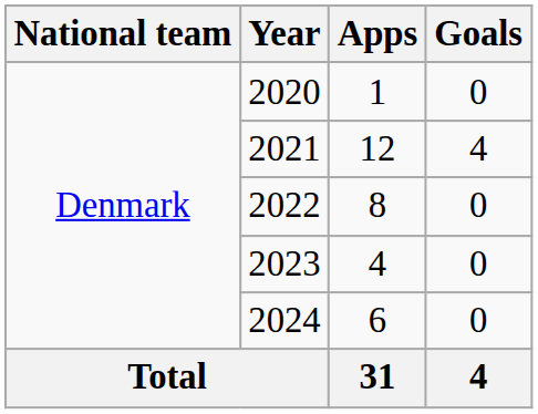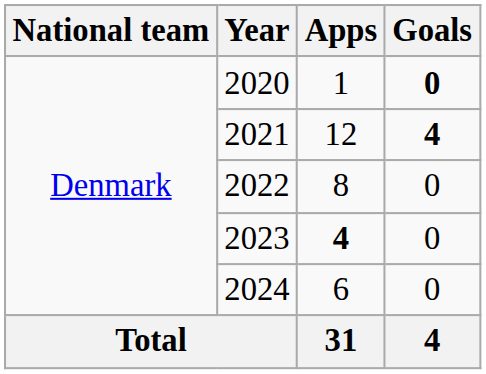2020 | Goals: normal -> bold
2021 | Goals: normal -> bold
2023 | Apps: normal -> bold
